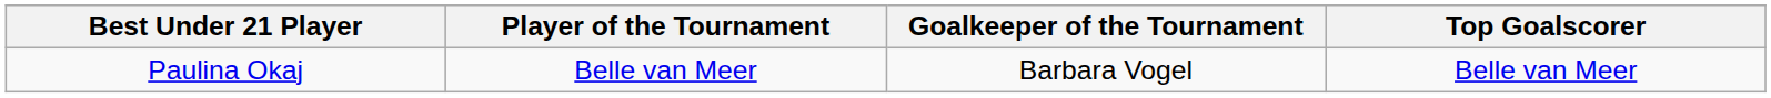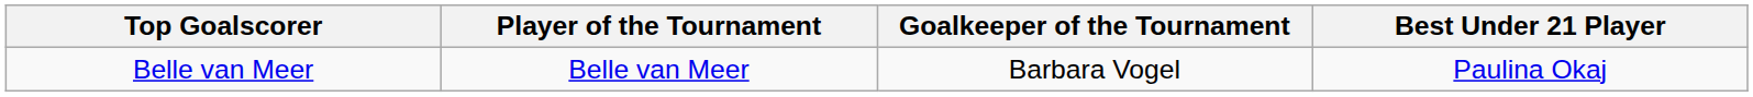columns swapped: Top Goalscorer <-> Best Under 21 Player
